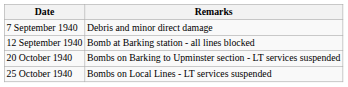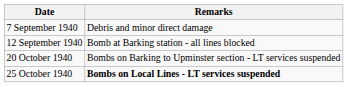25 October 1940 | Remarks: normal -> bold
